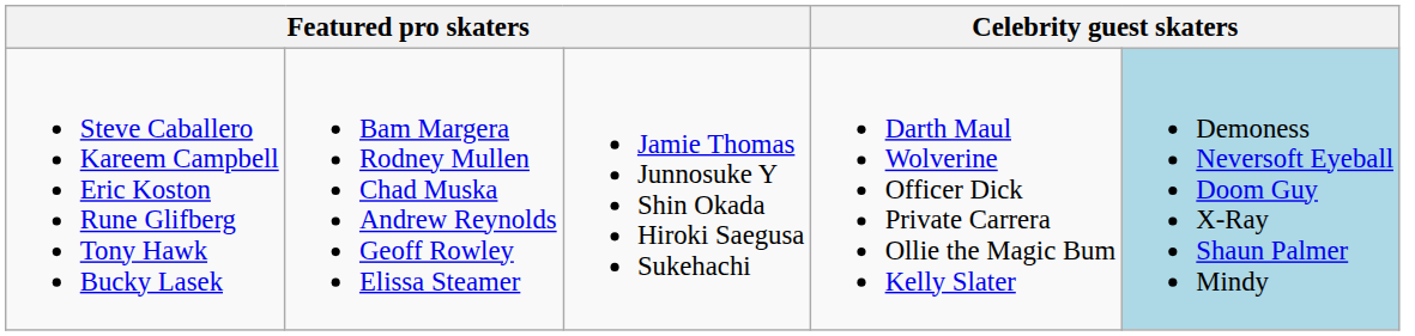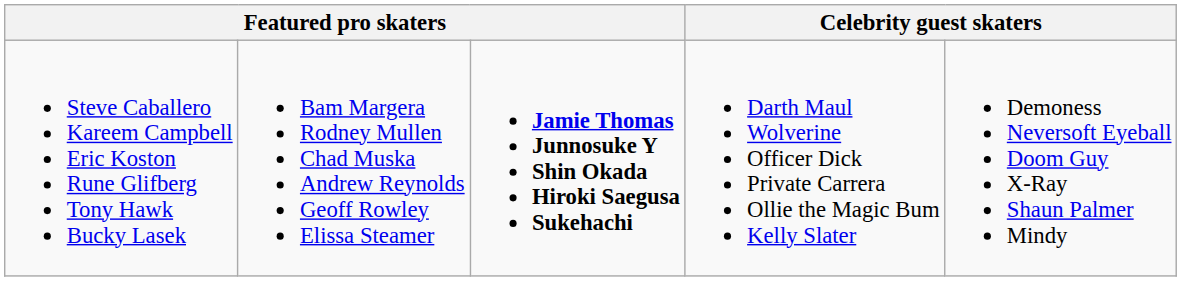row 2 | column 3: normal -> bold
row 2 | column 5: lightblue background -> no background
